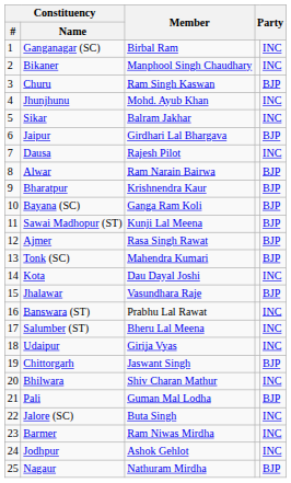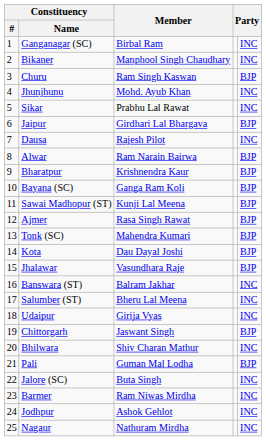Sikar | Member: Balram Jakhar -> Prabhu Lal Rawat
Kota | column 5: INC -> BJP
Banswara (ST) | Member: Prabhu Lal Rawat -> Balram Jakhar
Nagaur | column 5: BJP -> INC
